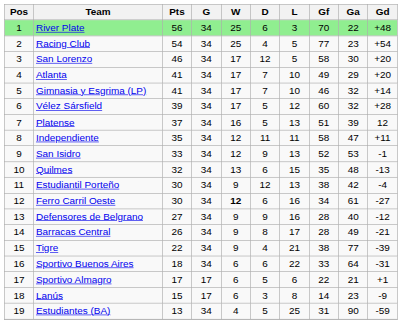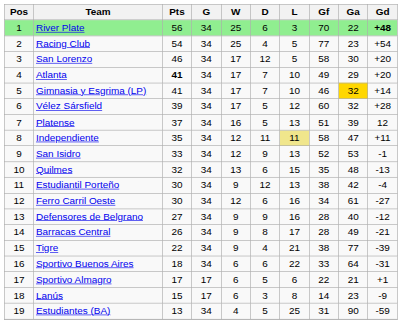River Plate | Gd: normal -> bold
Atlanta | Pts: normal -> bold
Gimnasia y Esgrima (LP) | Ga: no background -> gold background
Independiente | L: no background -> khaki background
Ferro Carril Oeste | W: bold -> normal
